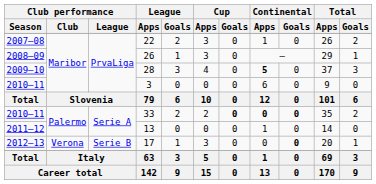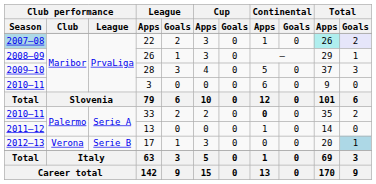22 | Club performance / Season: no background -> lightblue background
22 | Total / Apps: no background -> paleturquoise background
22 | Total / Goals: no background -> lavender background
28 | Continental / Apps: bold -> normal
33 | Cup / Goals: bold -> normal
33 | Continental / Goals: bold -> normal
17 | Continental / Goals: bold -> normal
17 | Total / Goals: no background -> lightblue background
